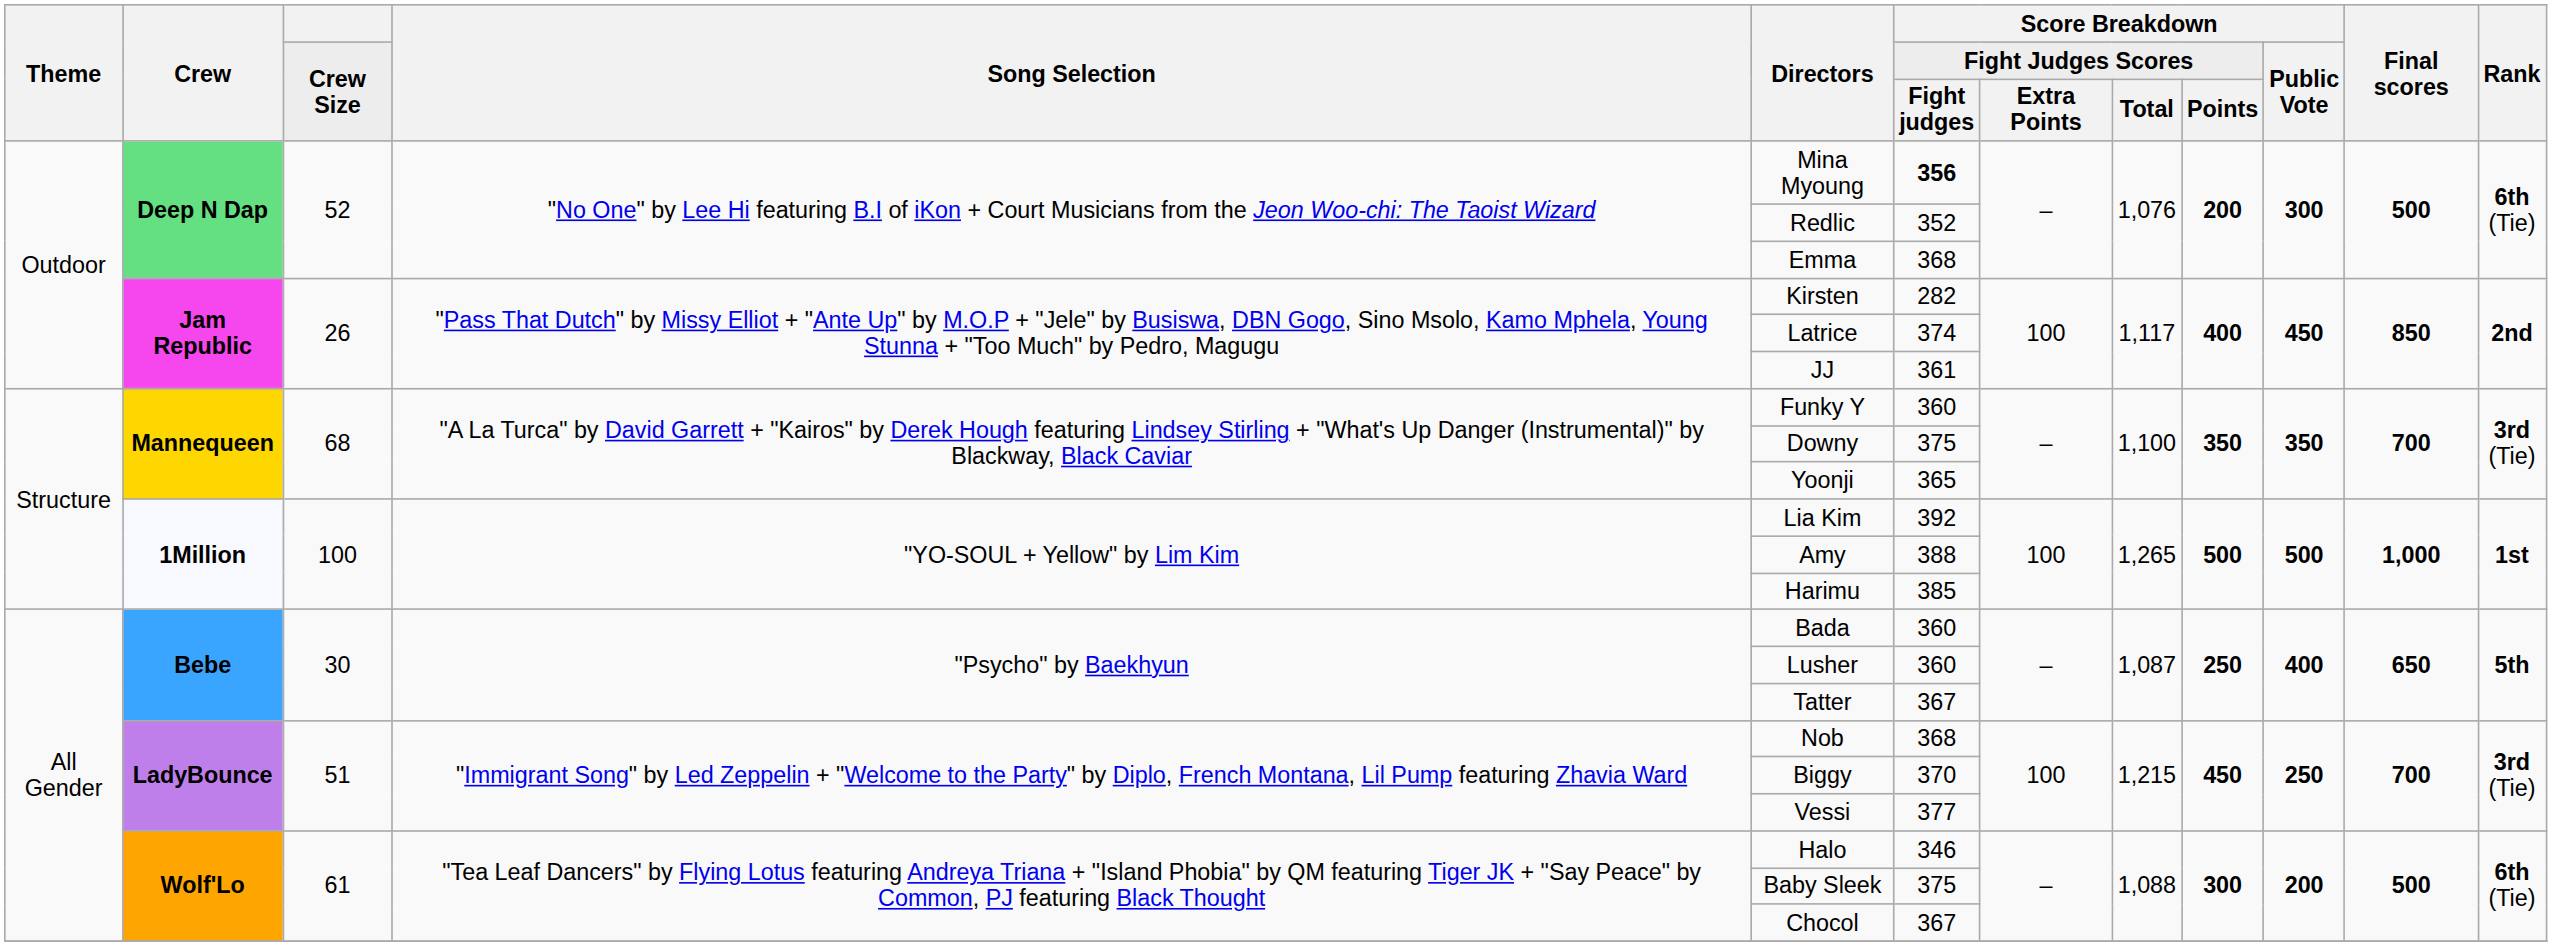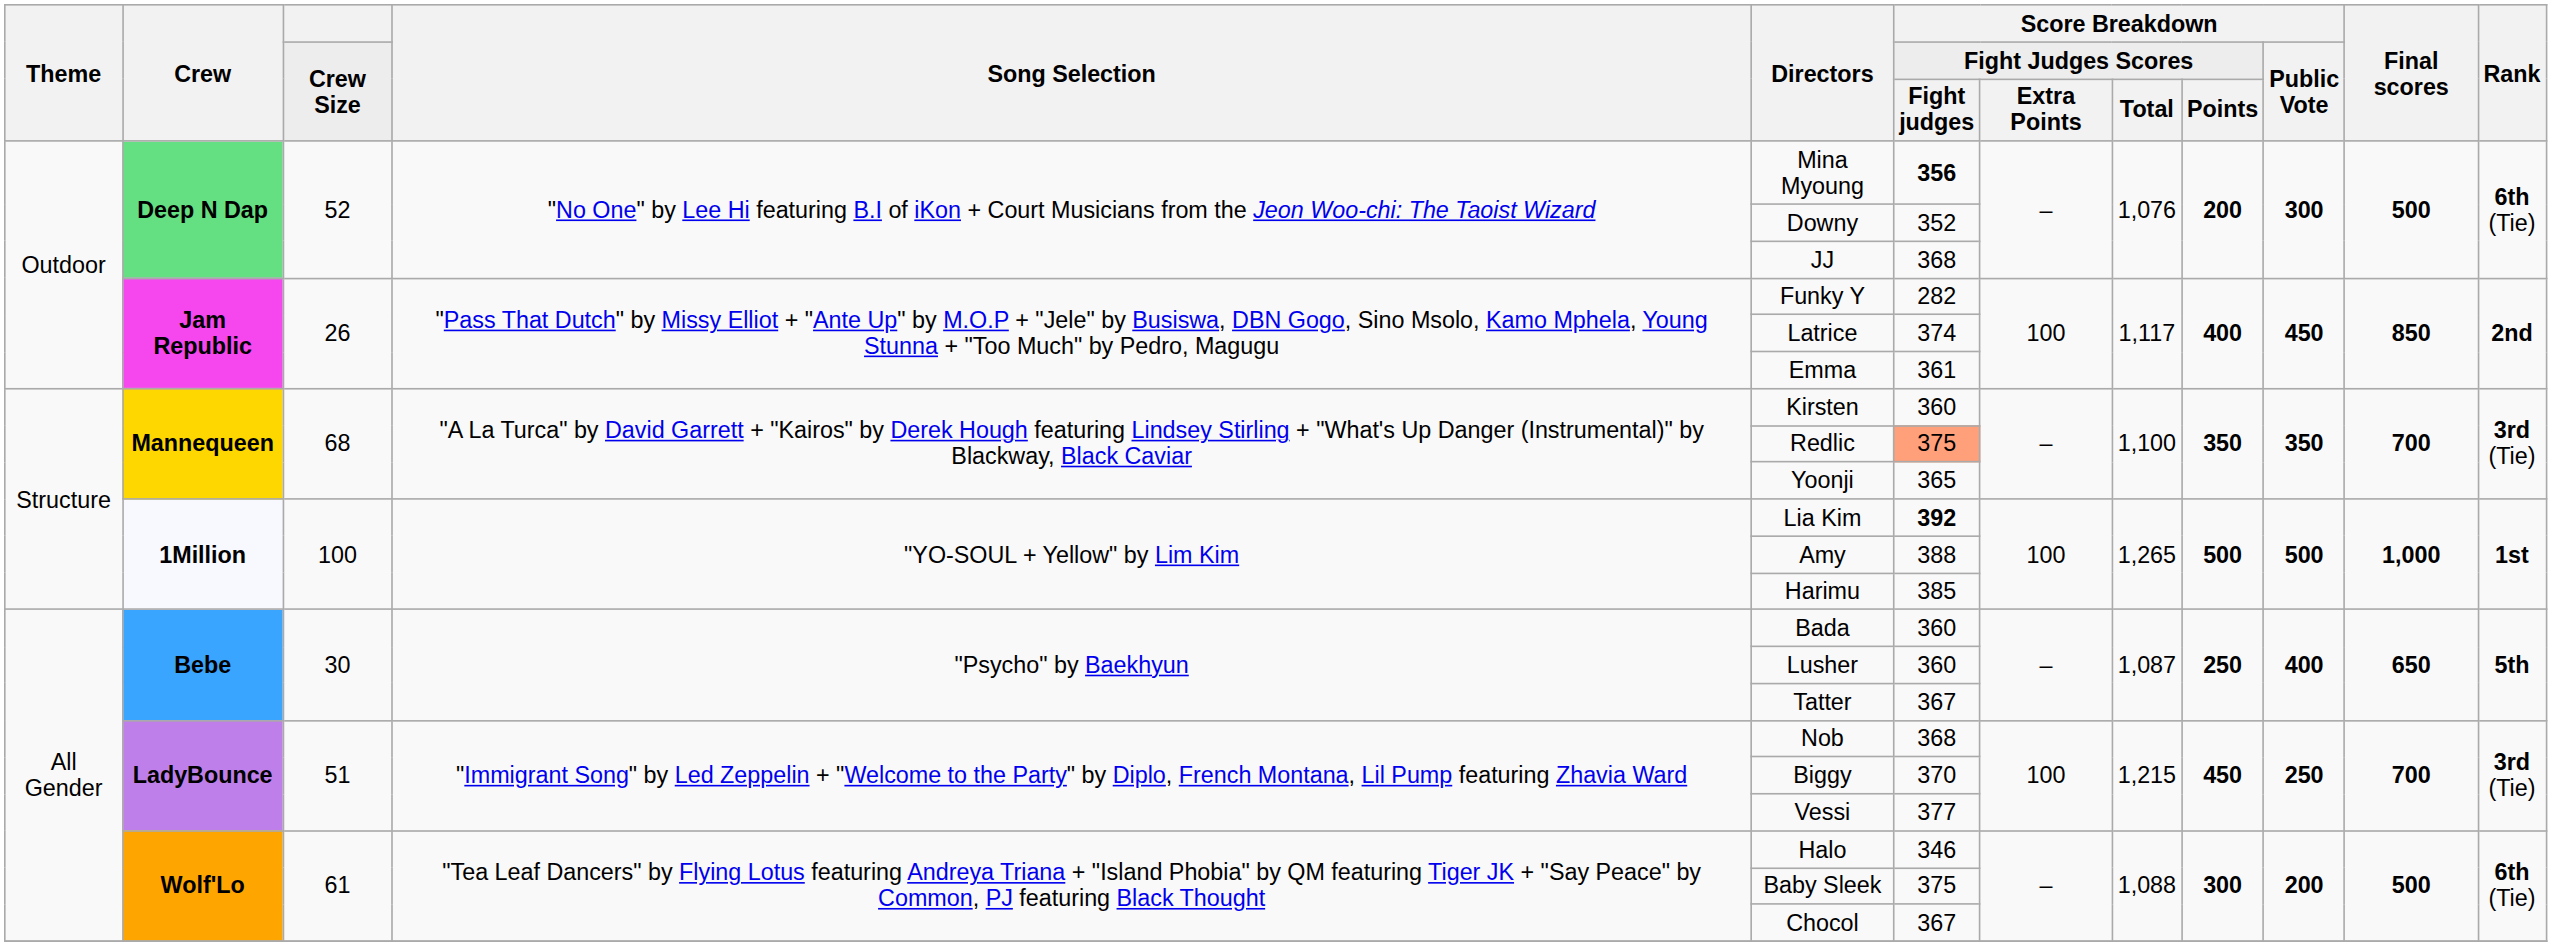row 5 | Directors: Redlic -> Downy
row 6 | Directors: Emma -> JJ
row 7 | Directors: Kirsten -> Funky Y
row 9 | Directors: JJ -> Emma
row 10 | Directors: Funky Y -> Kirsten
row 11 | Directors: Downy -> Redlic
row 11 | Score Breakdown / Fight Judges Scores / Fight judges: no background -> lightsalmon background
row 13 | Score Breakdown / Fight Judges Scores / Fight judges: normal -> bold
